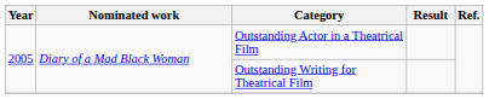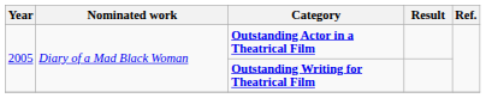Outstanding Actor in a Theatrical Film | Category: normal -> bold
Outstanding Writing for Theatrical Film | Category: normal -> bold
